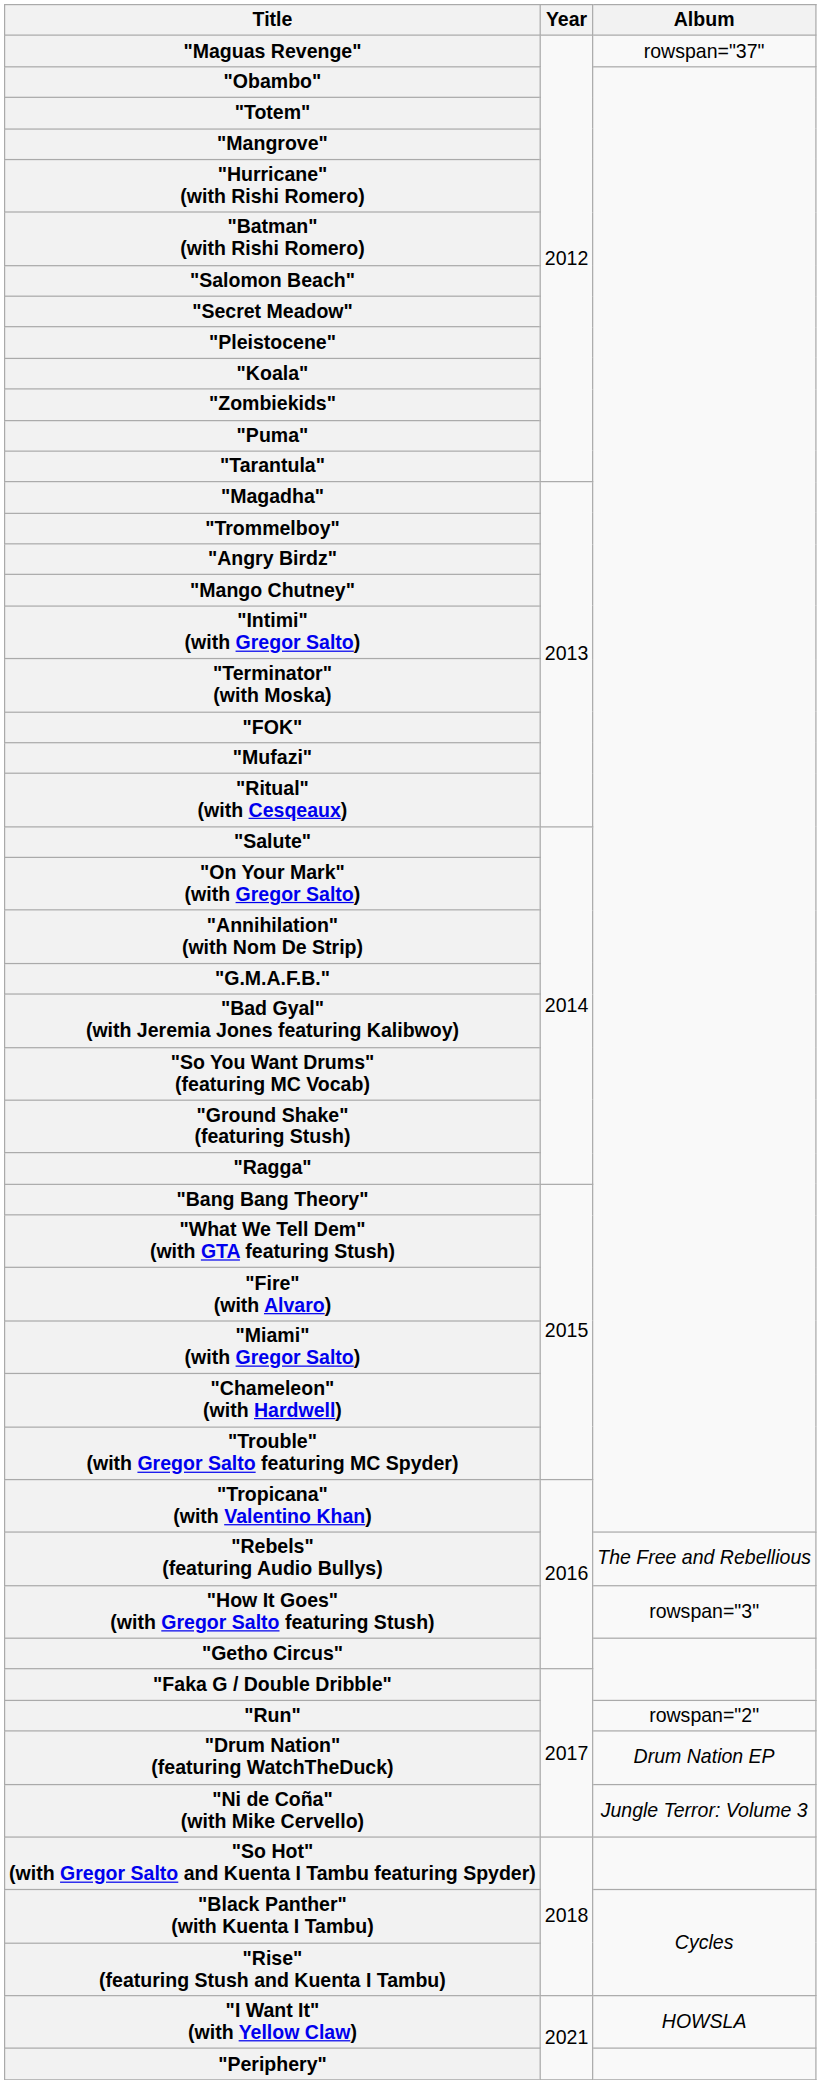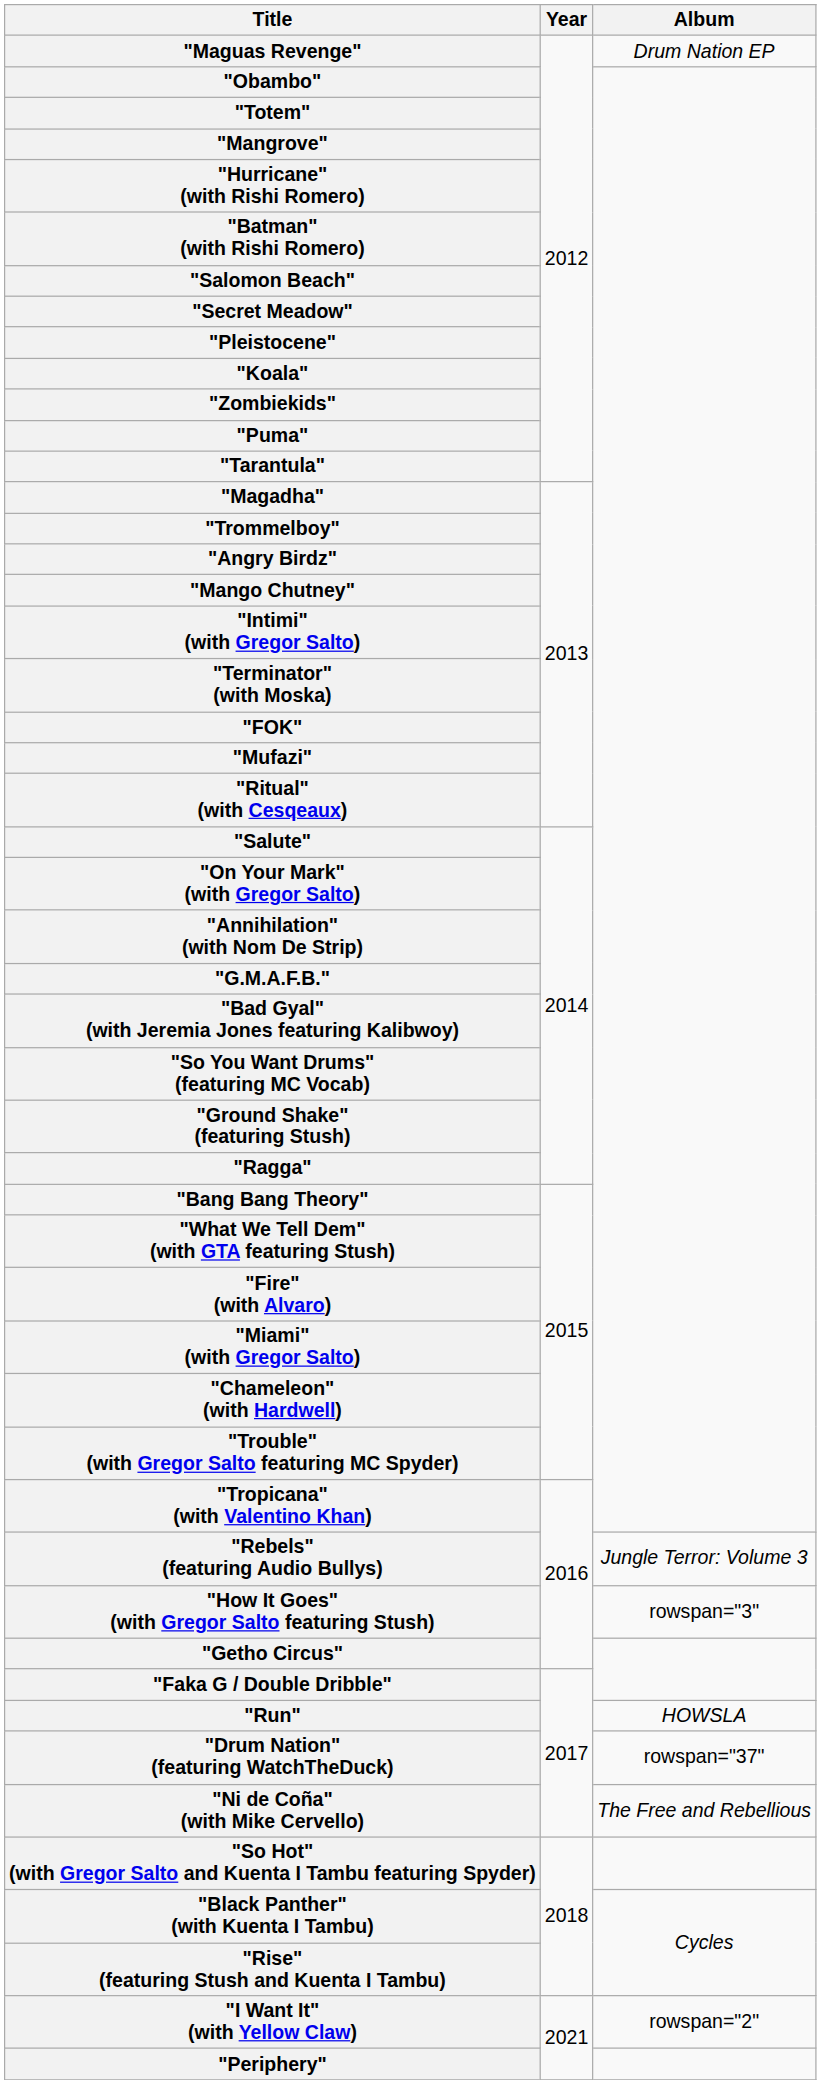"Maguas Revenge" | Album: rowspan="37" -> Drum Nation EP
"Rebels" (featuring Audio Bullys) | Album: The Free and Rebellious -> Jungle Terror: Volume 3
"Run" | Album: rowspan="2" -> HOWSLA
"Drum Nation" (featuring WatchTheDuck) | Album: Drum Nation EP -> rowspan="37"
"Ni de Coña" (with Mike Cervello) | Album: Jungle Terror: Volume 3 -> The Free and Rebellious
"I Want It" (with Yellow Claw) | Album: HOWSLA -> rowspan="2"
